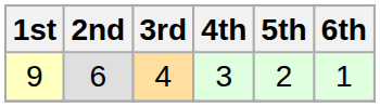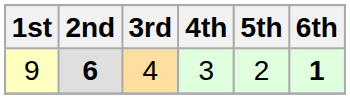9 | 2nd: normal -> bold
9 | 6th: normal -> bold
